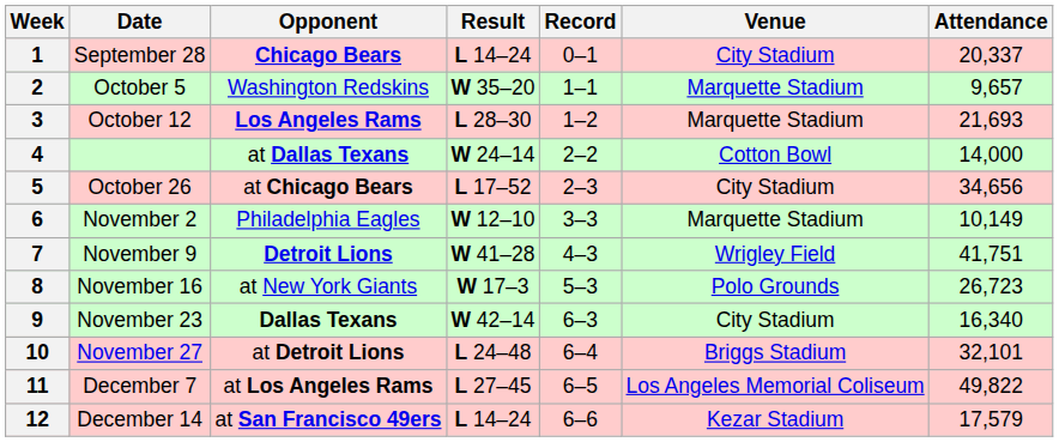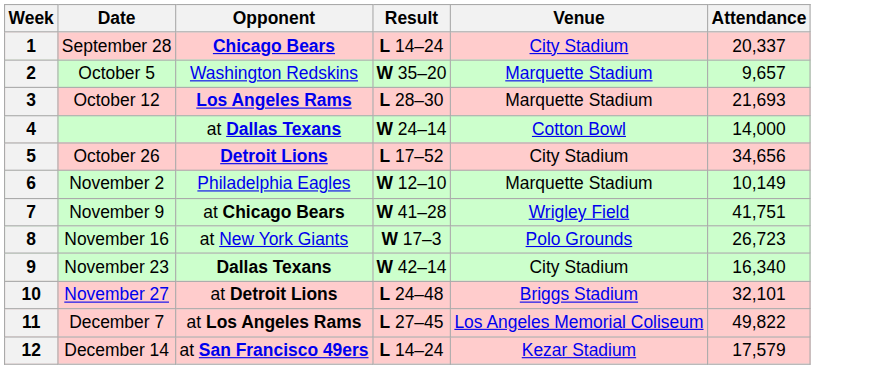- column: Record | 0–1 | 1–1 | 1–2 | 2–2 | 2–3 | 3–3 | 4–3 | 5–3 | 6–3 | 6–4 | 6–5 | 6–6
5 | Opponent: at Chicago Bears -> Detroit Lions
7 | Opponent: Detroit Lions -> at Chicago Bears
